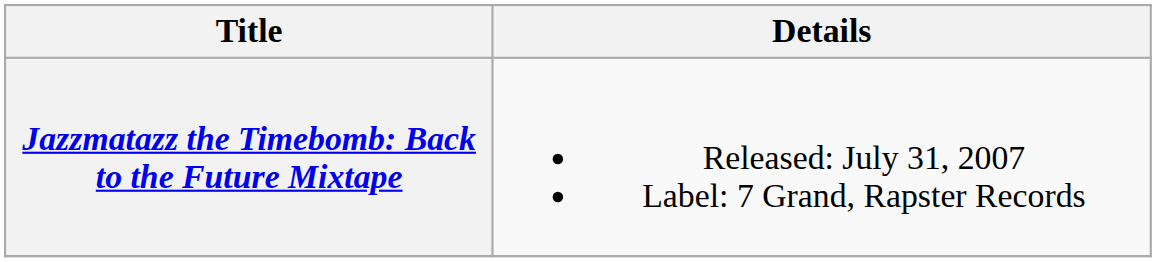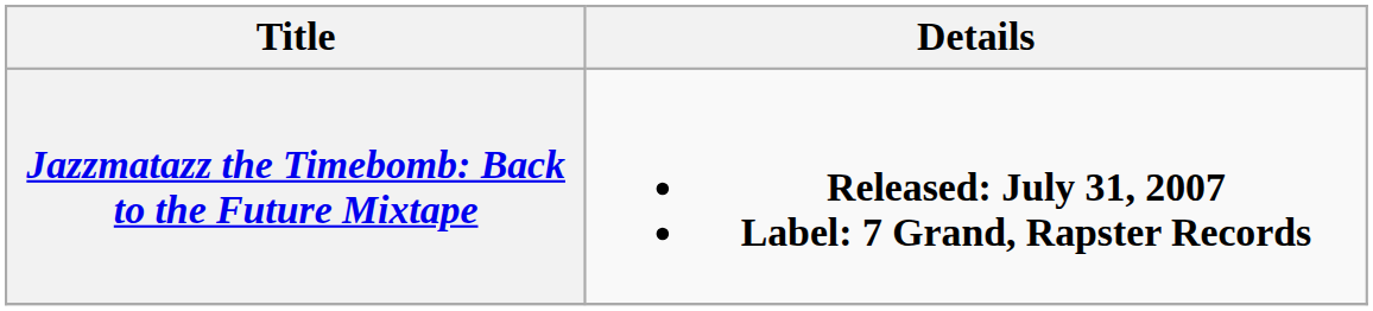Jazzmatazz the Timebomb: Back to the Future Mixtape | Details: normal -> bold
